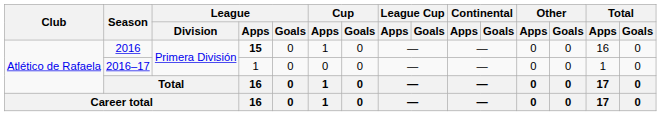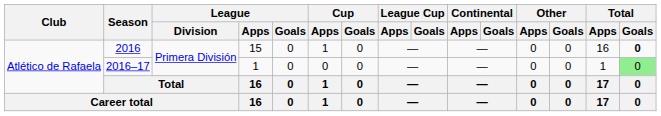2016 | League / Apps: bold -> normal
2016 | Total / Goals: normal -> bold
2016–17 | Total / Goals: no background -> lightgreen background
